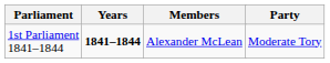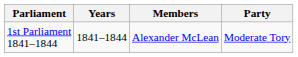1st Parliament 1841–1844 | Years: bold -> normal
